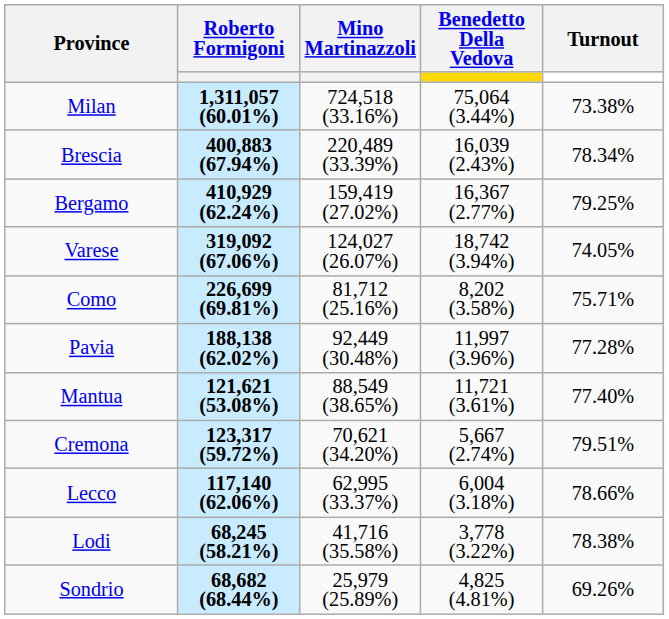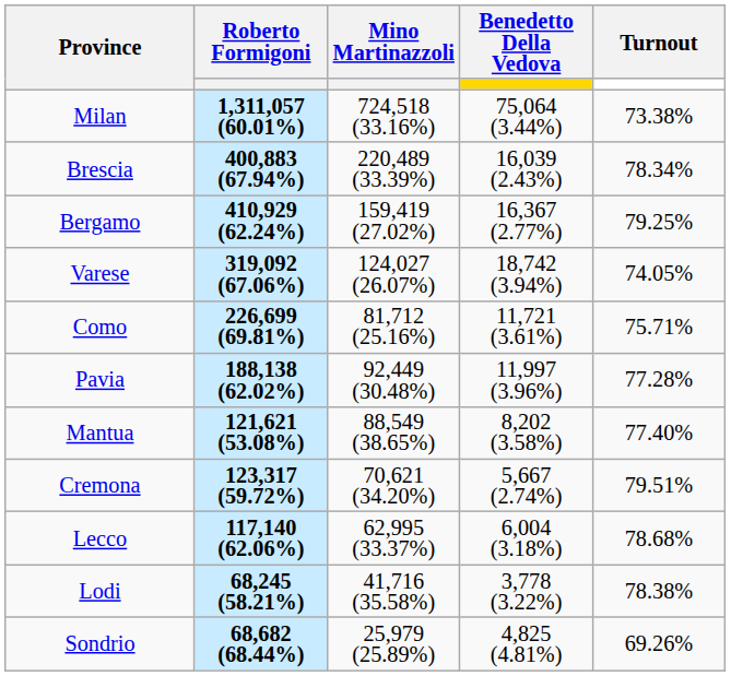Como | Benedetto Della Vedova: 8,202 (3.58%) -> 11,721 (3.61%)
Mantua | Benedetto Della Vedova: 11,721 (3.61%) -> 8,202 (3.58%)
Lecco | Turnout: 78.66% -> 78.68%
